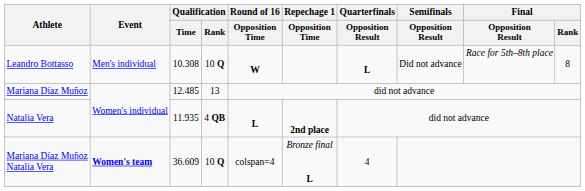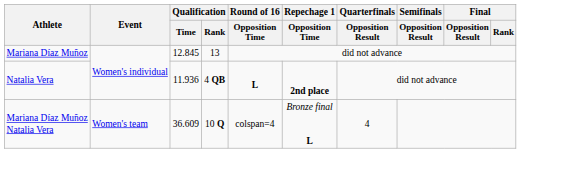- row: Leandro Bottasso | Men's individual | 10.308 | 10 Q | W | L | Did not advance | Race for 5th–8th place | 8
Mariana Díaz Muñoz | Qualification / Time: 12.485 -> 12.845
Natalia Vera | Qualification / Time: 11.935 -> 11.936
Mariana Díaz Muñoz Natalia Vera | Event: bold -> normal
